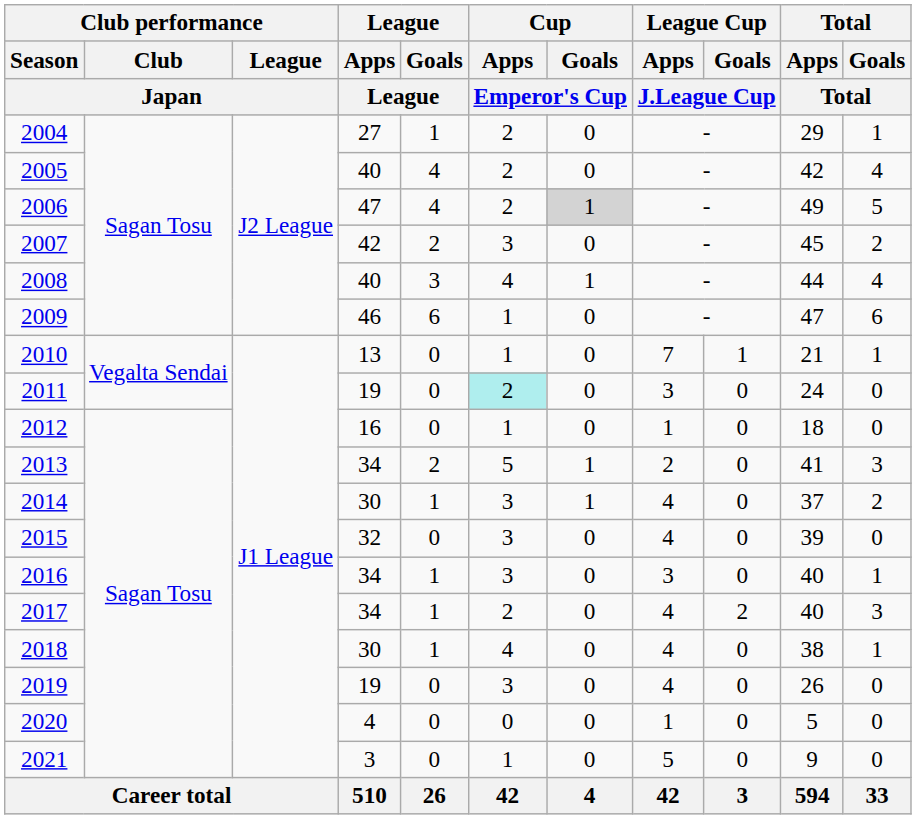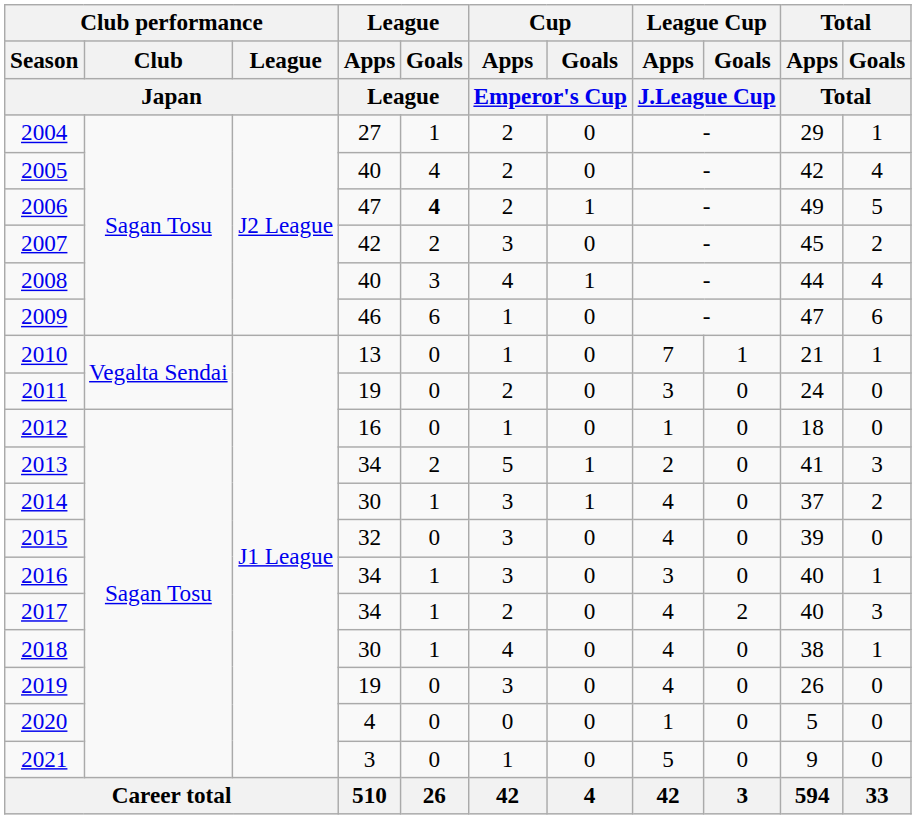2006 | League / Goals / League: normal -> bold
2006 | Cup / Goals / Emperor's Cup: lightgrey background -> no background
2011 | Cup / Apps / Emperor's Cup: paleturquoise background -> no background
